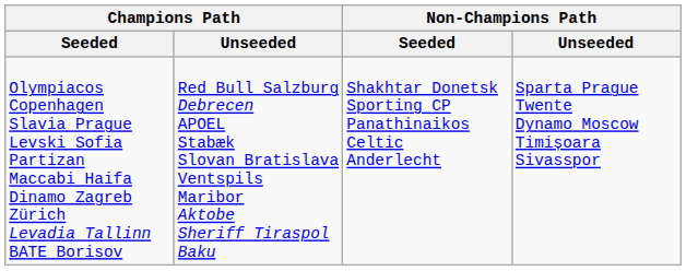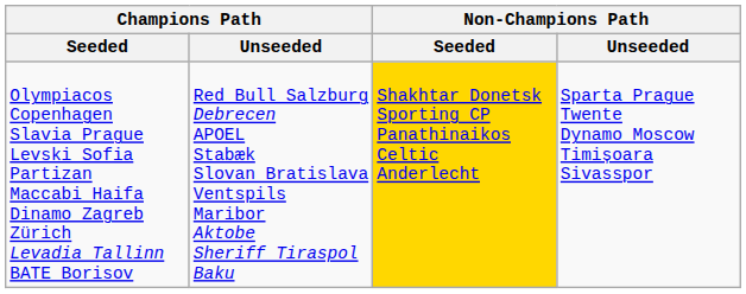row 3 | Non-Champions Path / Seeded: no background -> gold background
